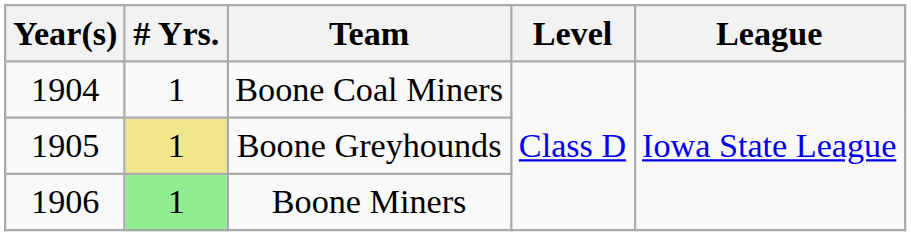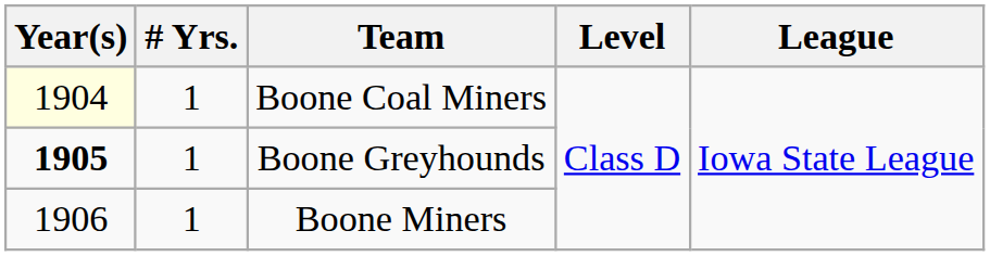Boone Coal Miners | Year(s): no background -> lightyellow background
Boone Greyhounds | Year(s): normal -> bold
Boone Greyhounds | # Yrs.: khaki background -> no background
Boone Miners | # Yrs.: lightgreen background -> no background
